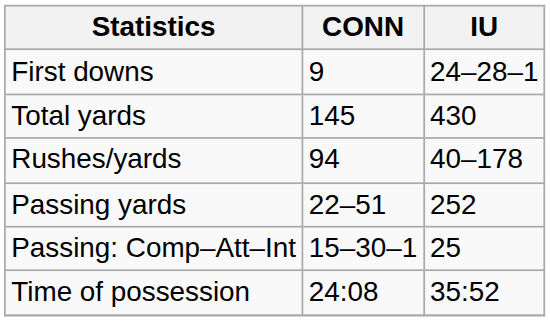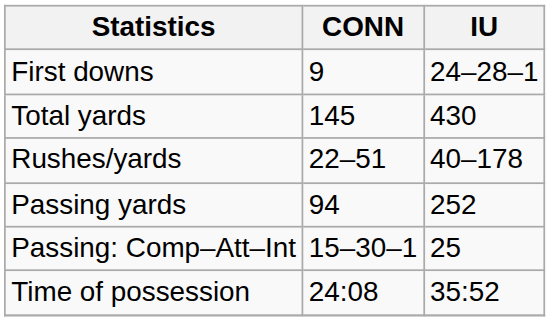Rushes/yards | CONN: 94 -> 22–51
Passing yards | CONN: 22–51 -> 94
